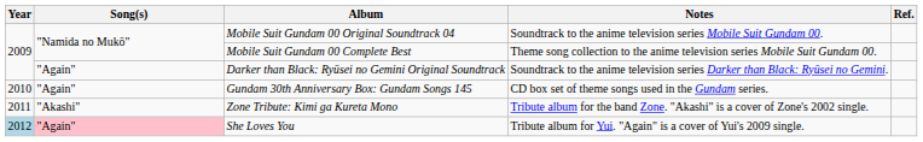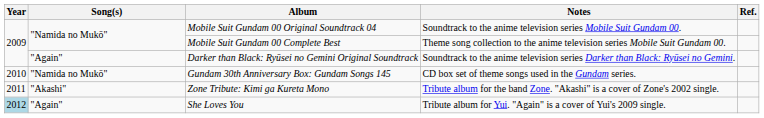Gundam 30th Anniversary Box: Gundam Songs 145 | Song(s): "Again" -> "Namida no Mukō"
She Loves You | Song(s): pink background -> no background
